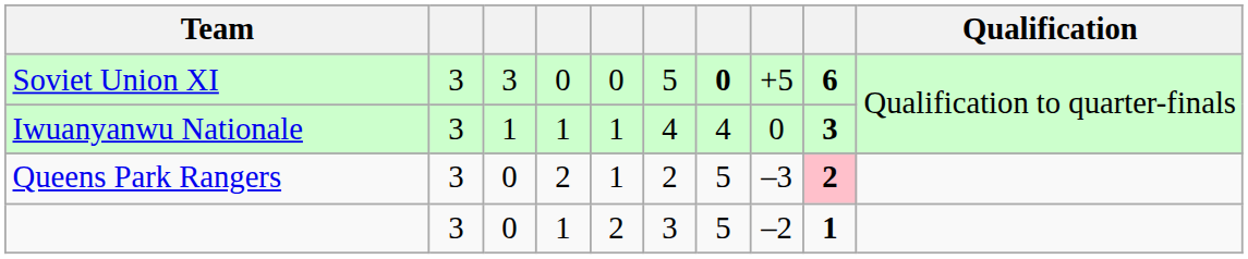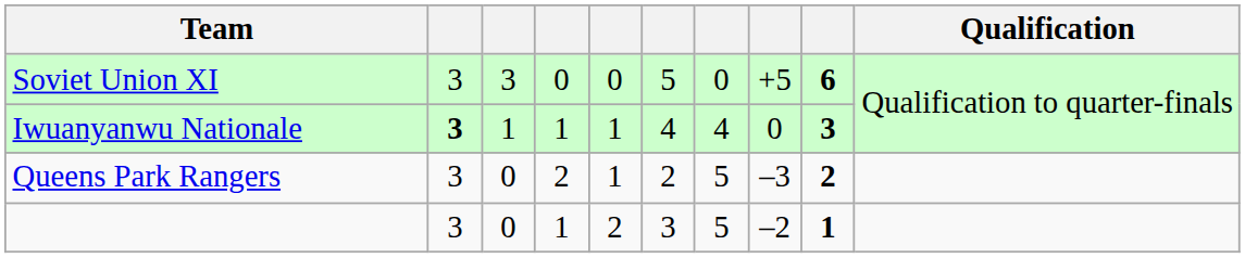Soviet Union XI | column 7: bold -> normal
Iwuanyanwu Nationale | column 2: normal -> bold
Queens Park Rangers | column 9: pink background -> no background
